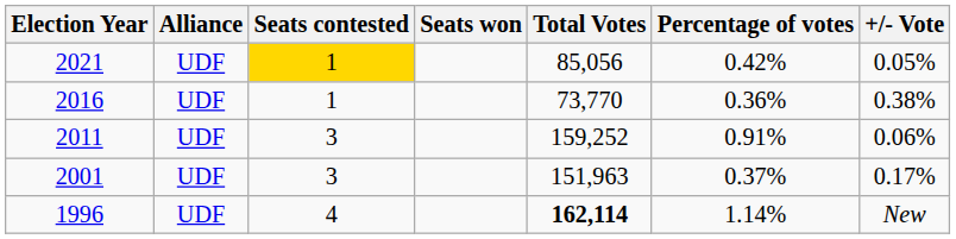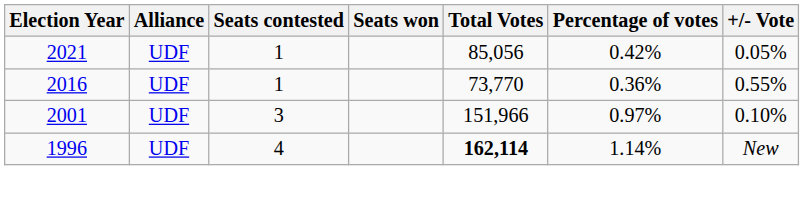2021 | Seats contested: gold background -> no background
2016 | +/- Vote: 0.38% -> 0.55%
- row: 2011 | UDF | 3 | 159,252 | 0.91% | 0.06%
2001 | Total Votes: 151,963 -> 151,966
2001 | Percentage of votes: 0.37% -> 0.97%
2001 | +/- Vote: 0.17% -> 0.10%
